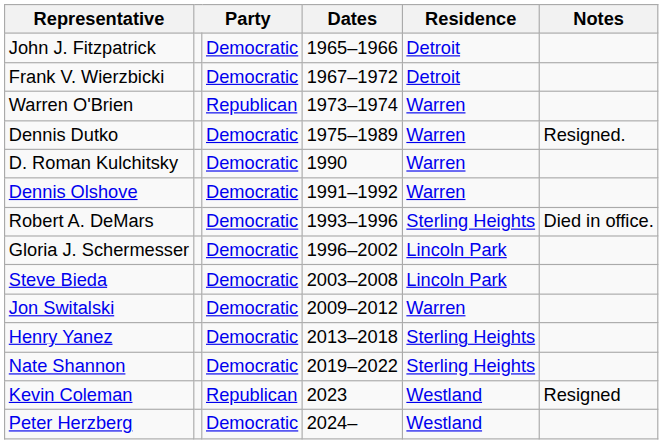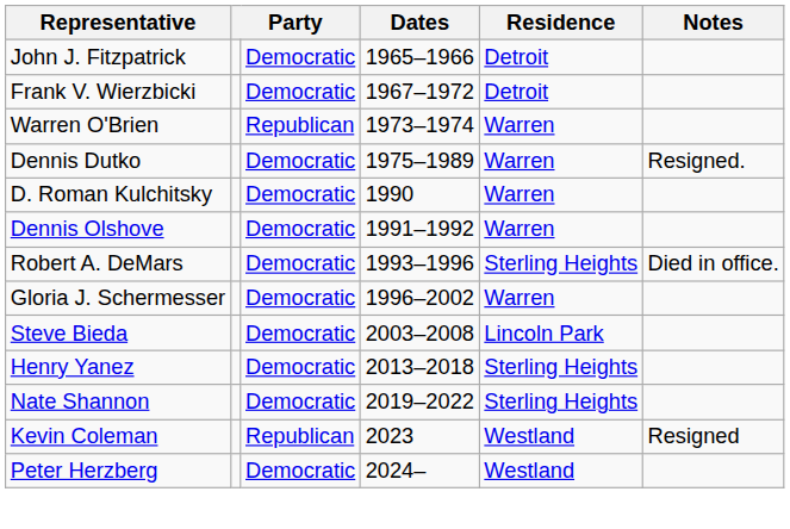Gloria J. Schermesser | Residence: Lincoln Park -> Warren
- row: Jon Switalski | Democratic | 2009–2012 | Warren
